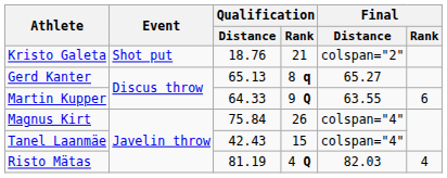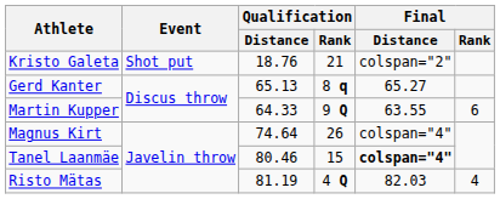Magnus Kirt | Qualification / Distance: 75.84 -> 74.64
Tanel Laanmäe | Qualification / Distance: 42.43 -> 80.46
Tanel Laanmäe | Final / Distance: normal -> bold
